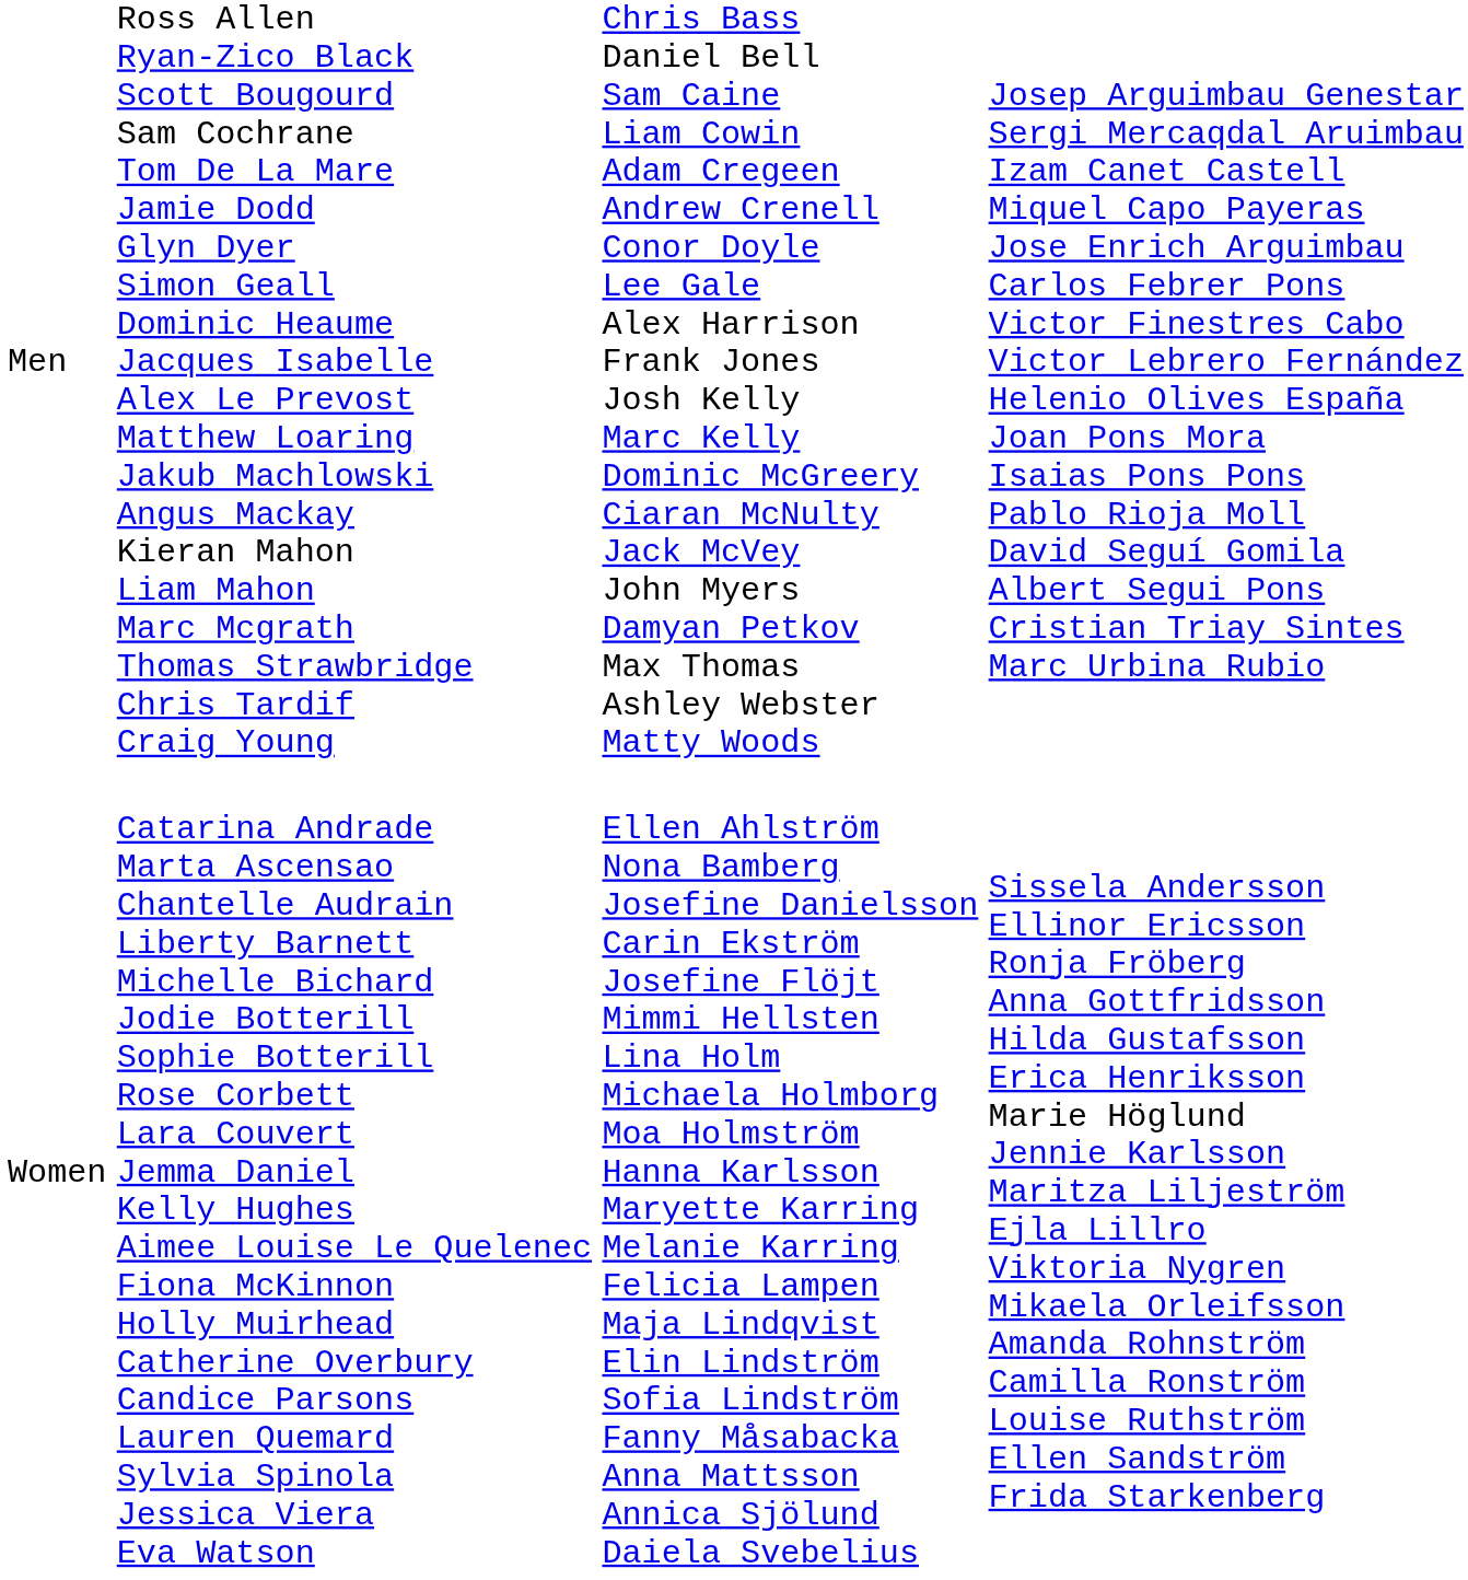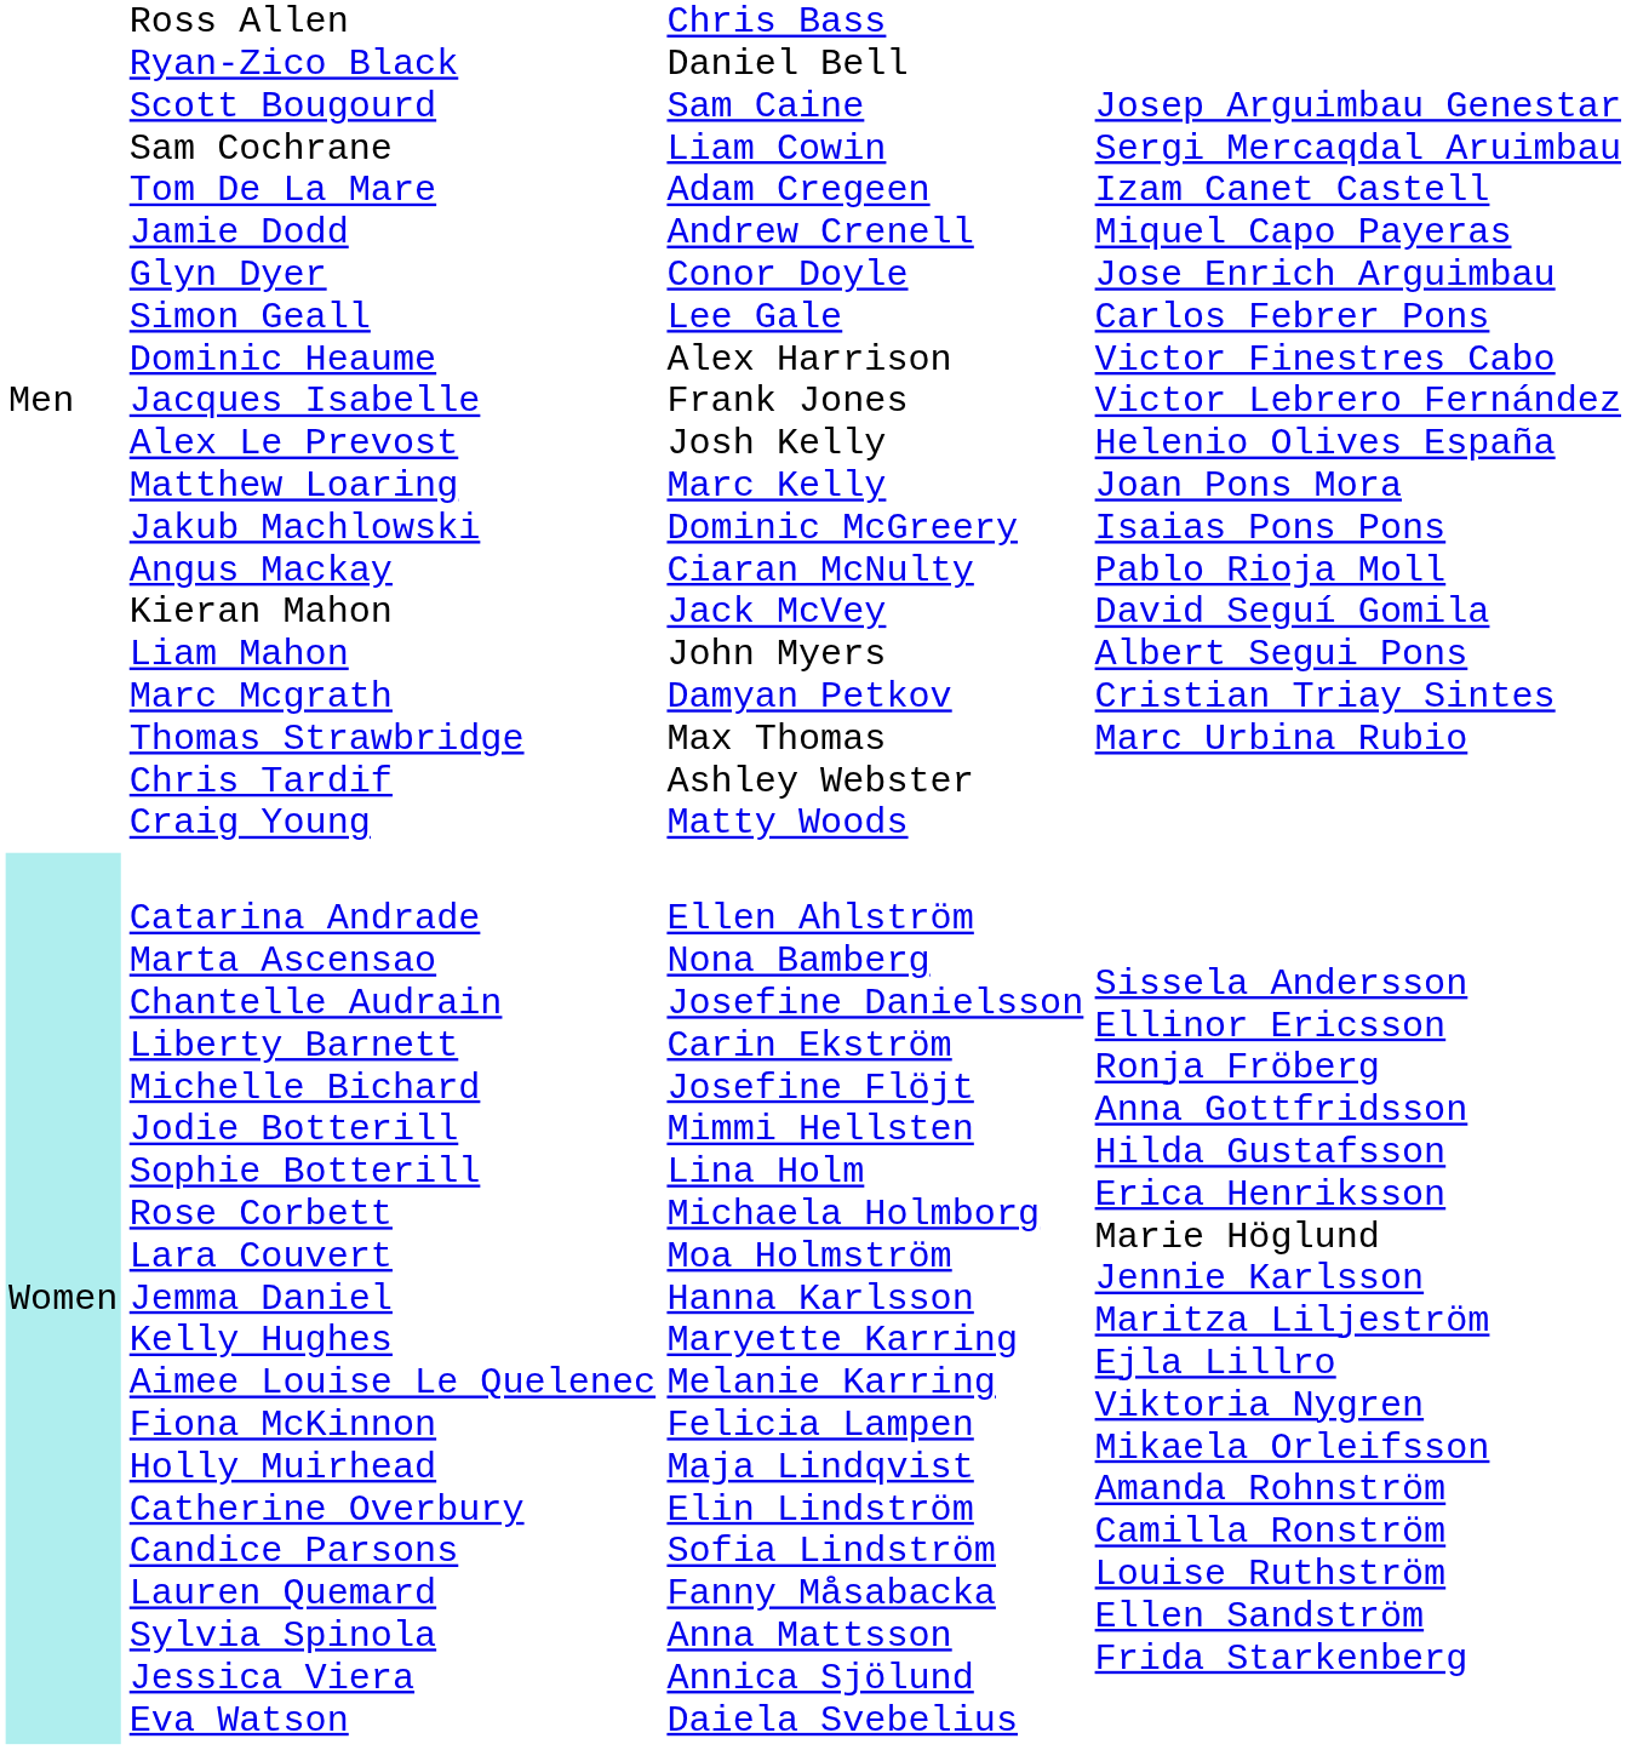Women | column 1: no background -> paleturquoise background
